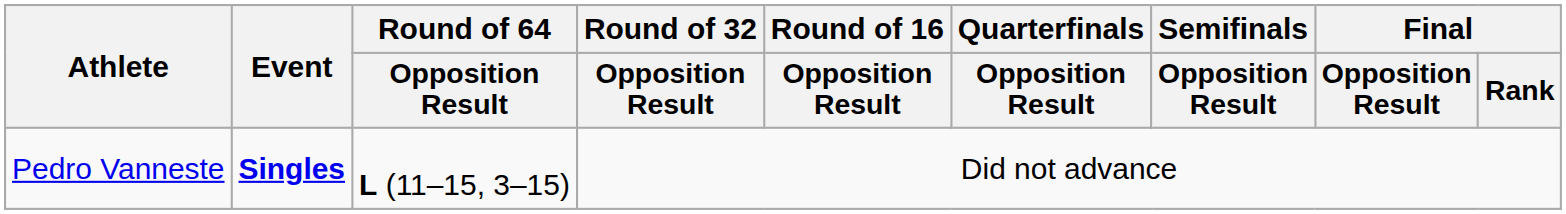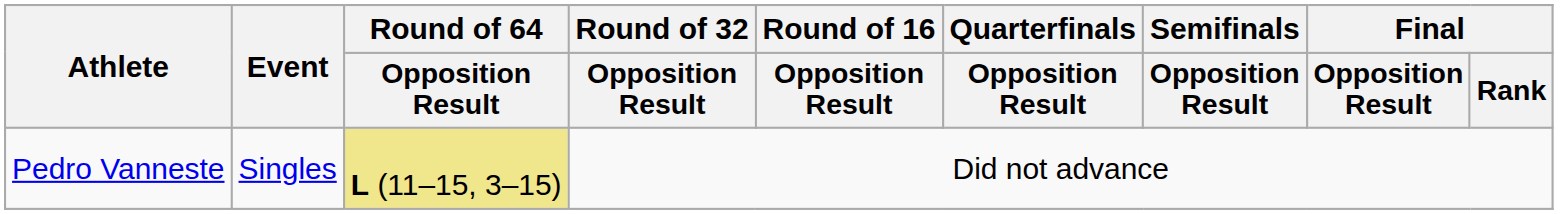Pedro Vanneste | Event: bold -> normal
Pedro Vanneste | Round of 64 / Opposition Result: no background -> khaki background
